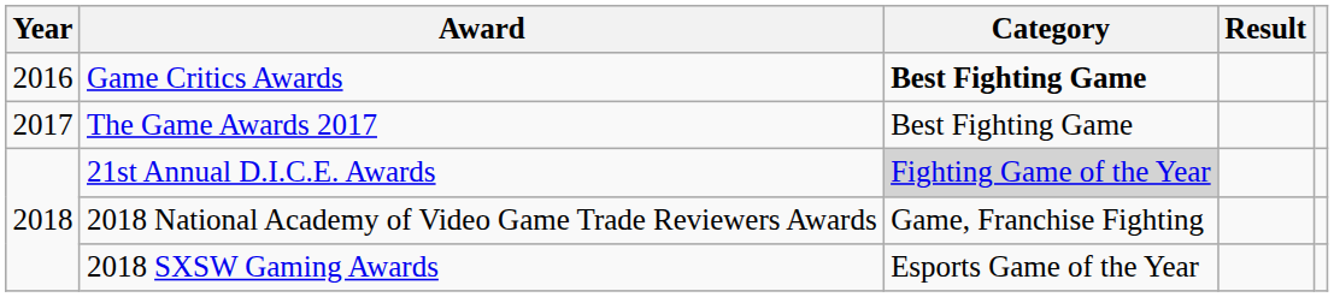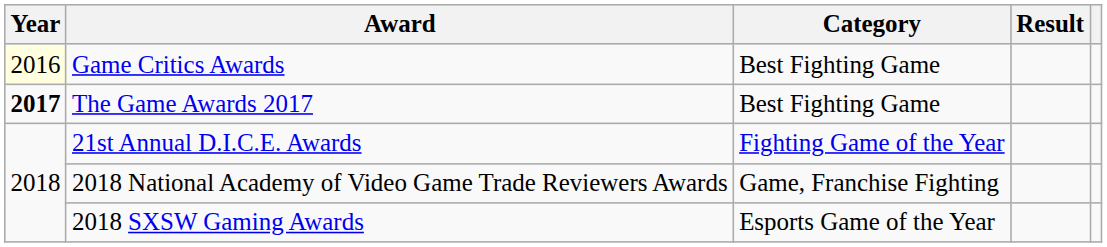Game Critics Awards | Year: no background -> lightyellow background
Game Critics Awards | Category: bold -> normal
The Game Awards 2017 | Year: normal -> bold
21st Annual D.I.C.E. Awards | Category: lightgrey background -> no background
